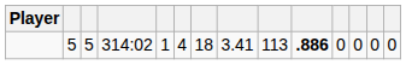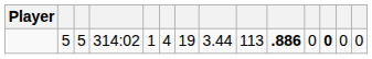row 2 | column 7: 18 -> 19
row 2 | column 8: 3.41 -> 3.44
row 2 | column 12: normal -> bold
